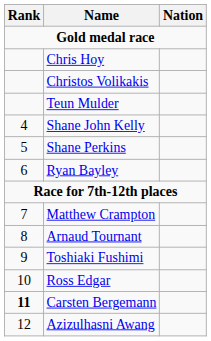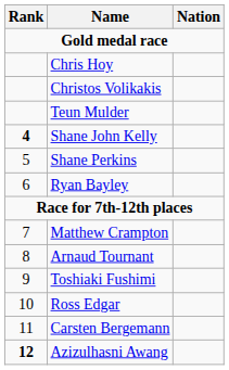Shane John Kelly | Rank: normal -> bold
Carsten Bergemann | Rank: bold -> normal
Azizulhasni Awang | Rank: normal -> bold
